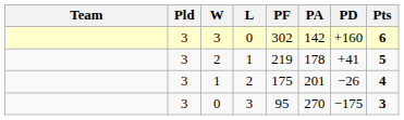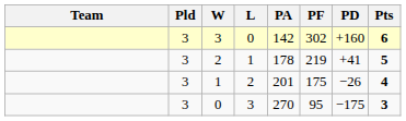columns swapped: PF <-> PA
